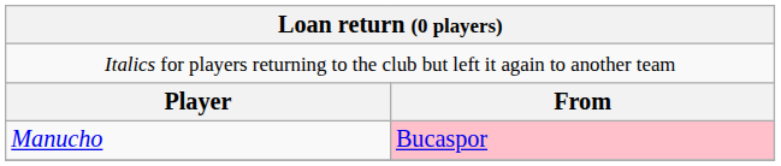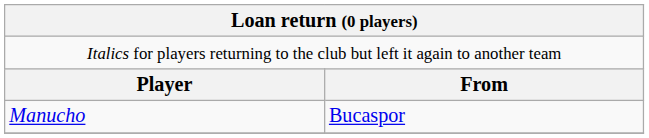Manucho | column 2: pink background -> no background
